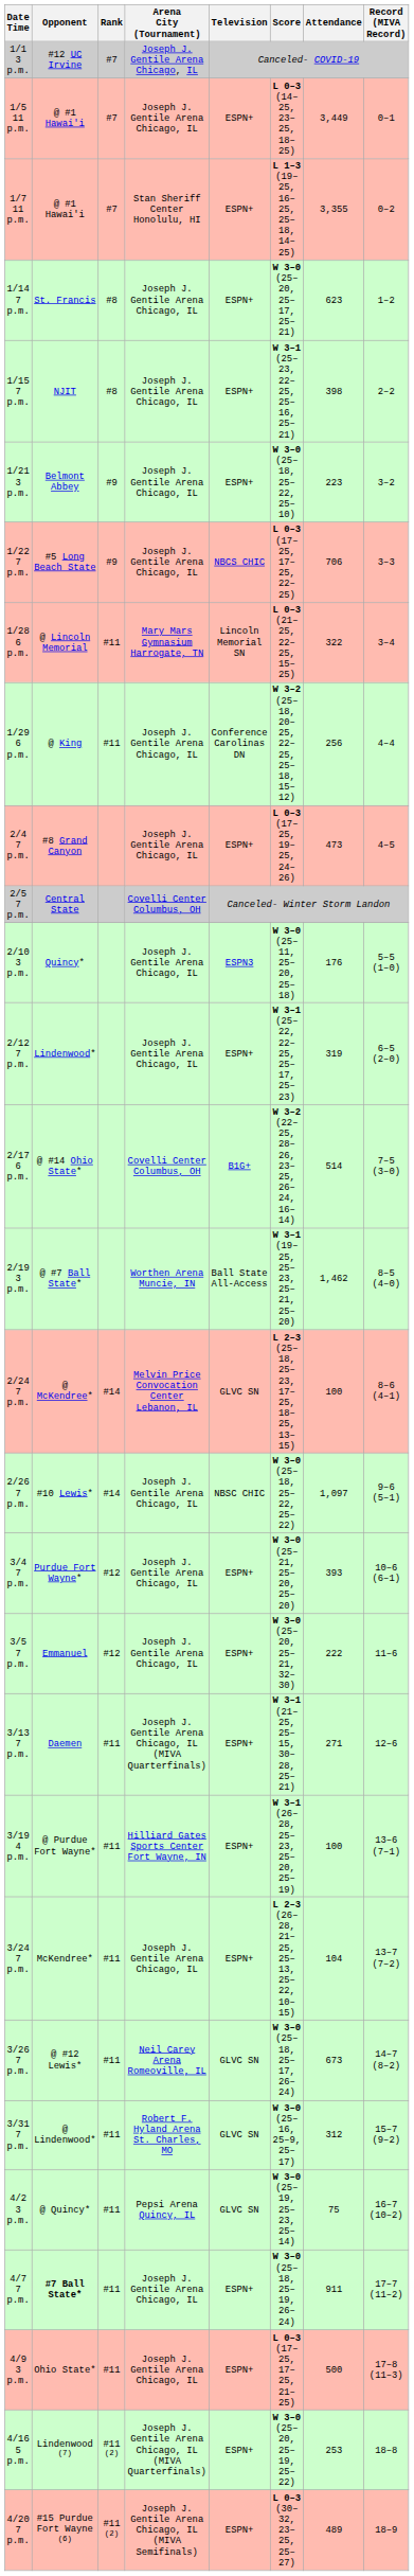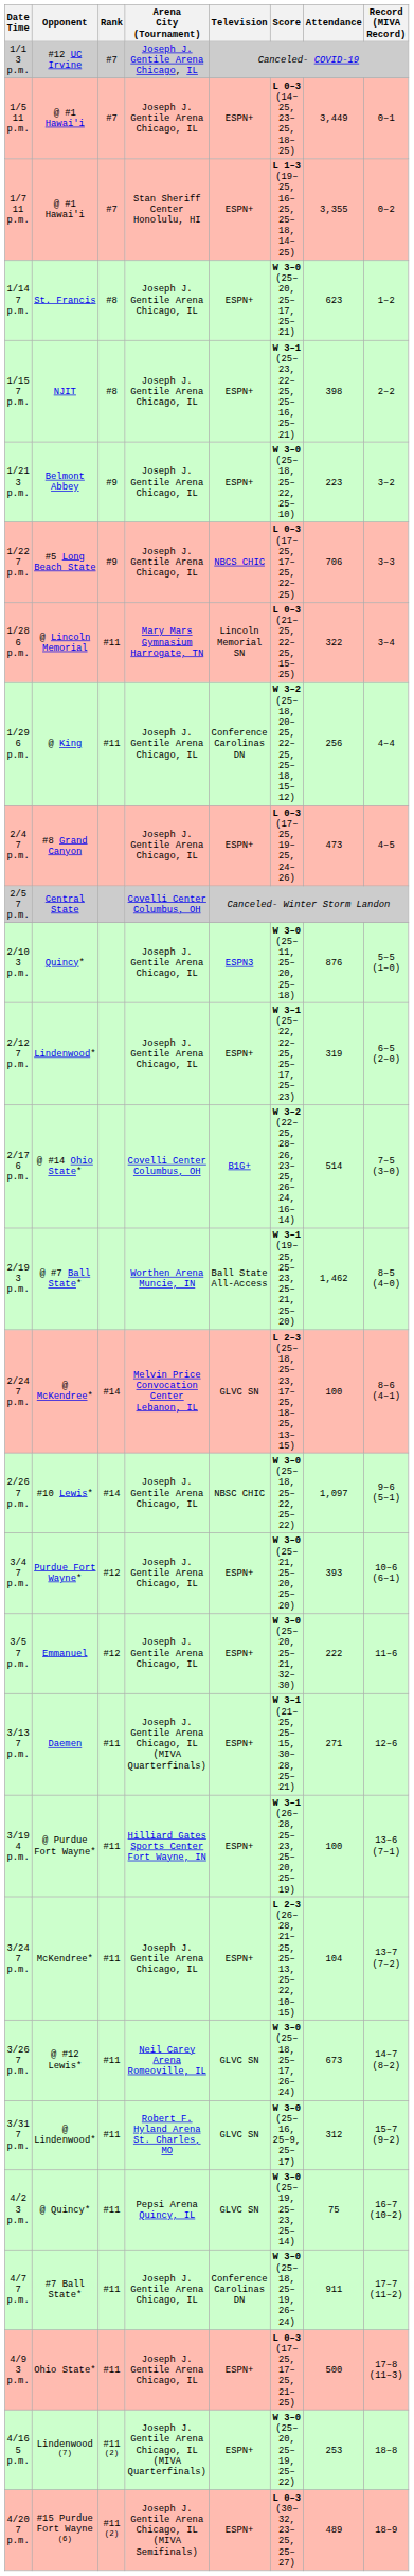2/10 3 p.m. | Attendance: 176 -> 876
4/7 7 p.m. | Opponent: bold -> normal
4/7 7 p.m. | Television: ESPN+ -> Conference Carolinas DN
